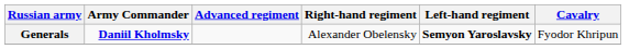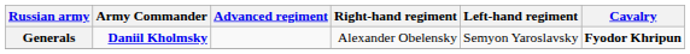Generals | Left-hand regiment: bold -> normal
Generals | Cavalry: normal -> bold
